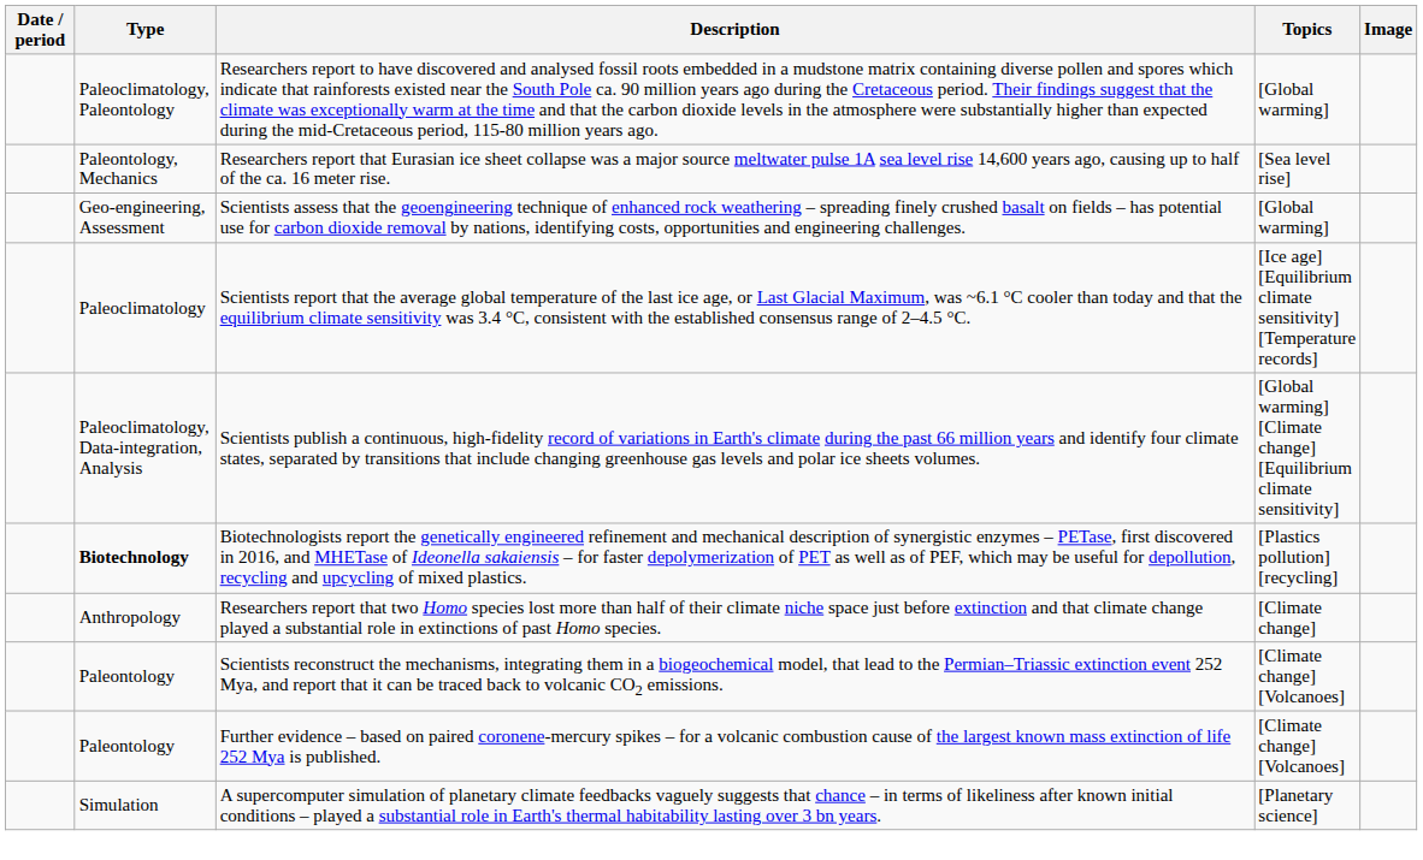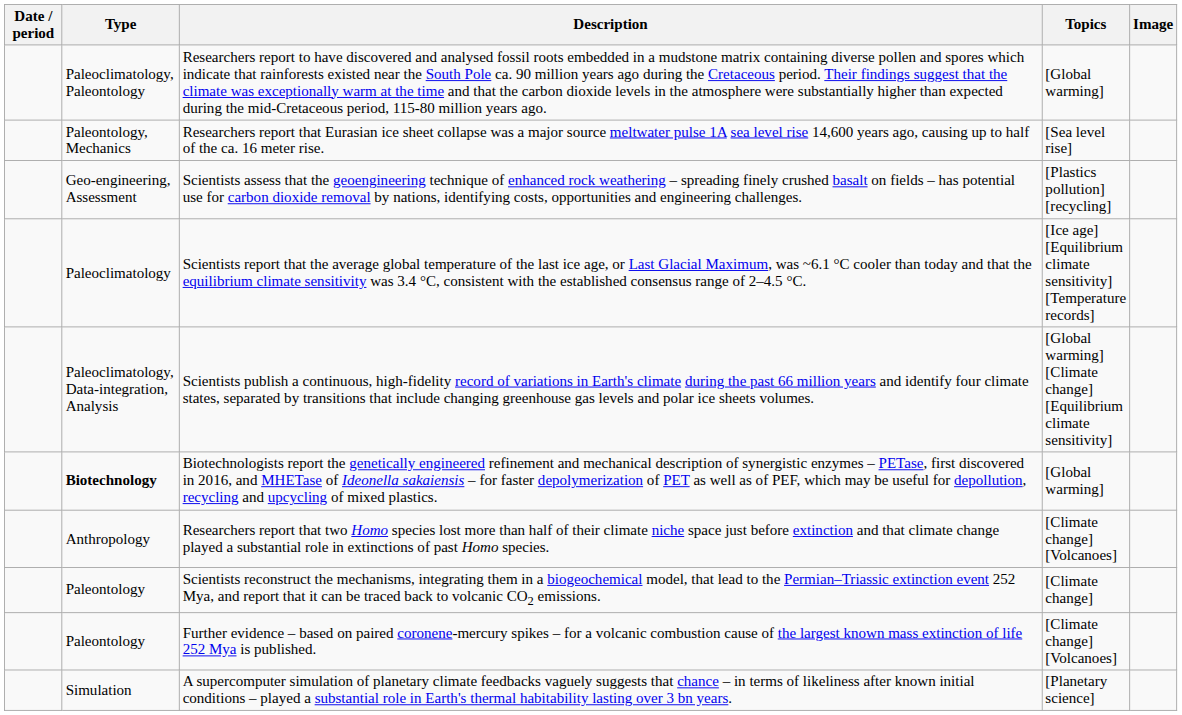row 4 | Topics: [Global warming] -> [Plastics pollution] [recycling]
row 7 | Topics: [Plastics pollution] [recycling] -> [Global warming]
row 8 | Topics: [Climate change] -> [Climate change] [Volcanoes]
row 9 | Topics: [Climate change] [Volcanoes] -> [Climate change]
